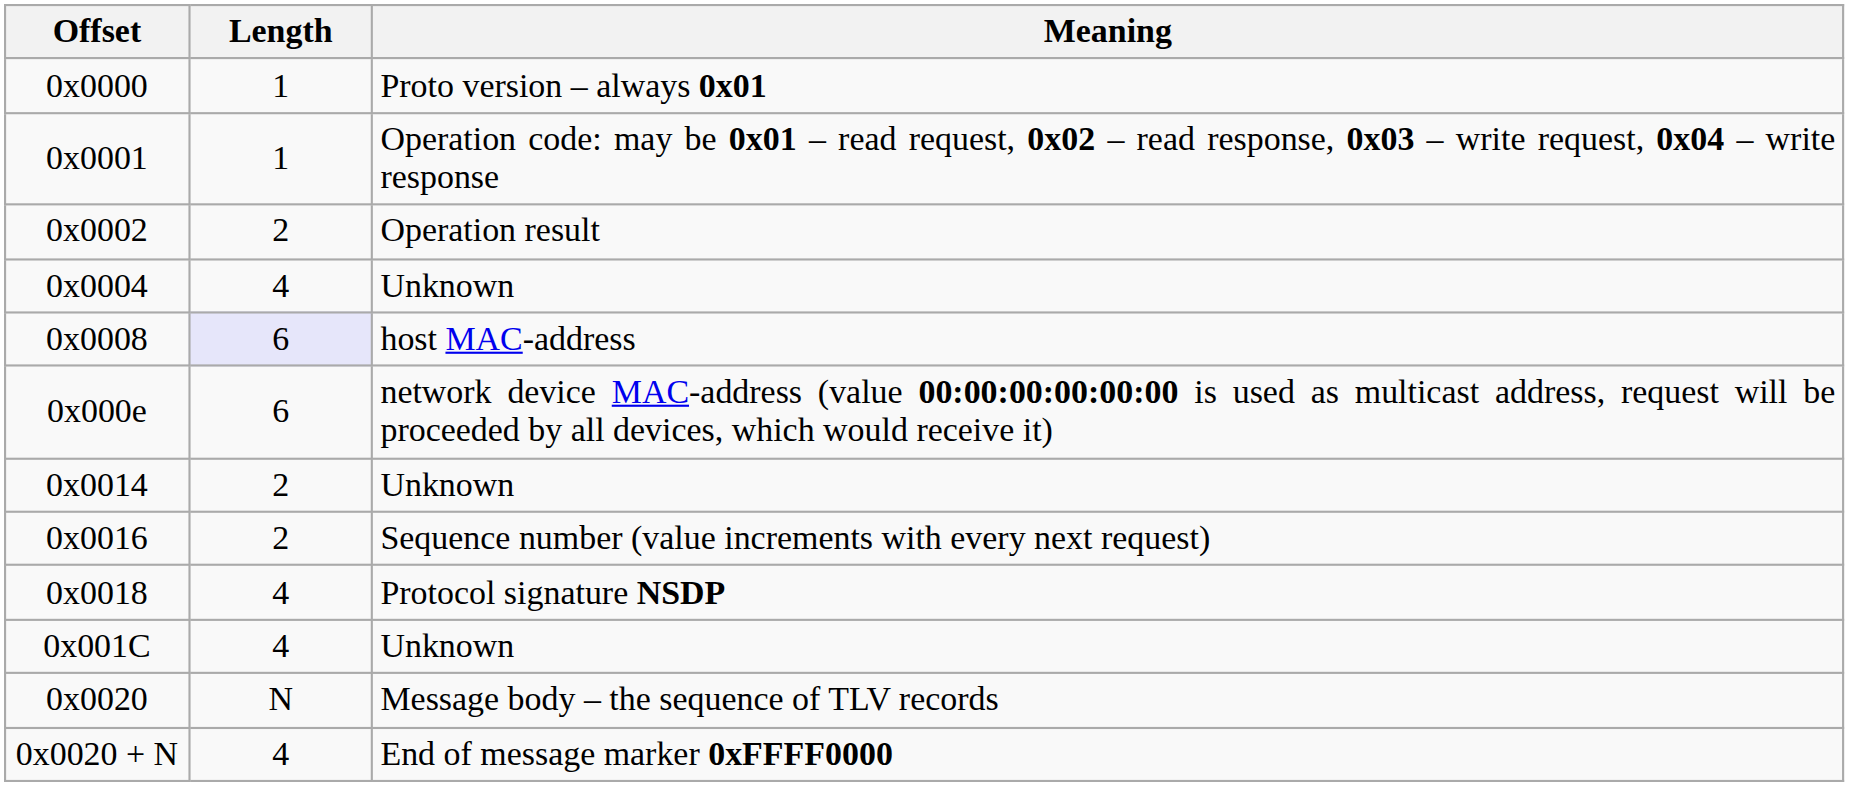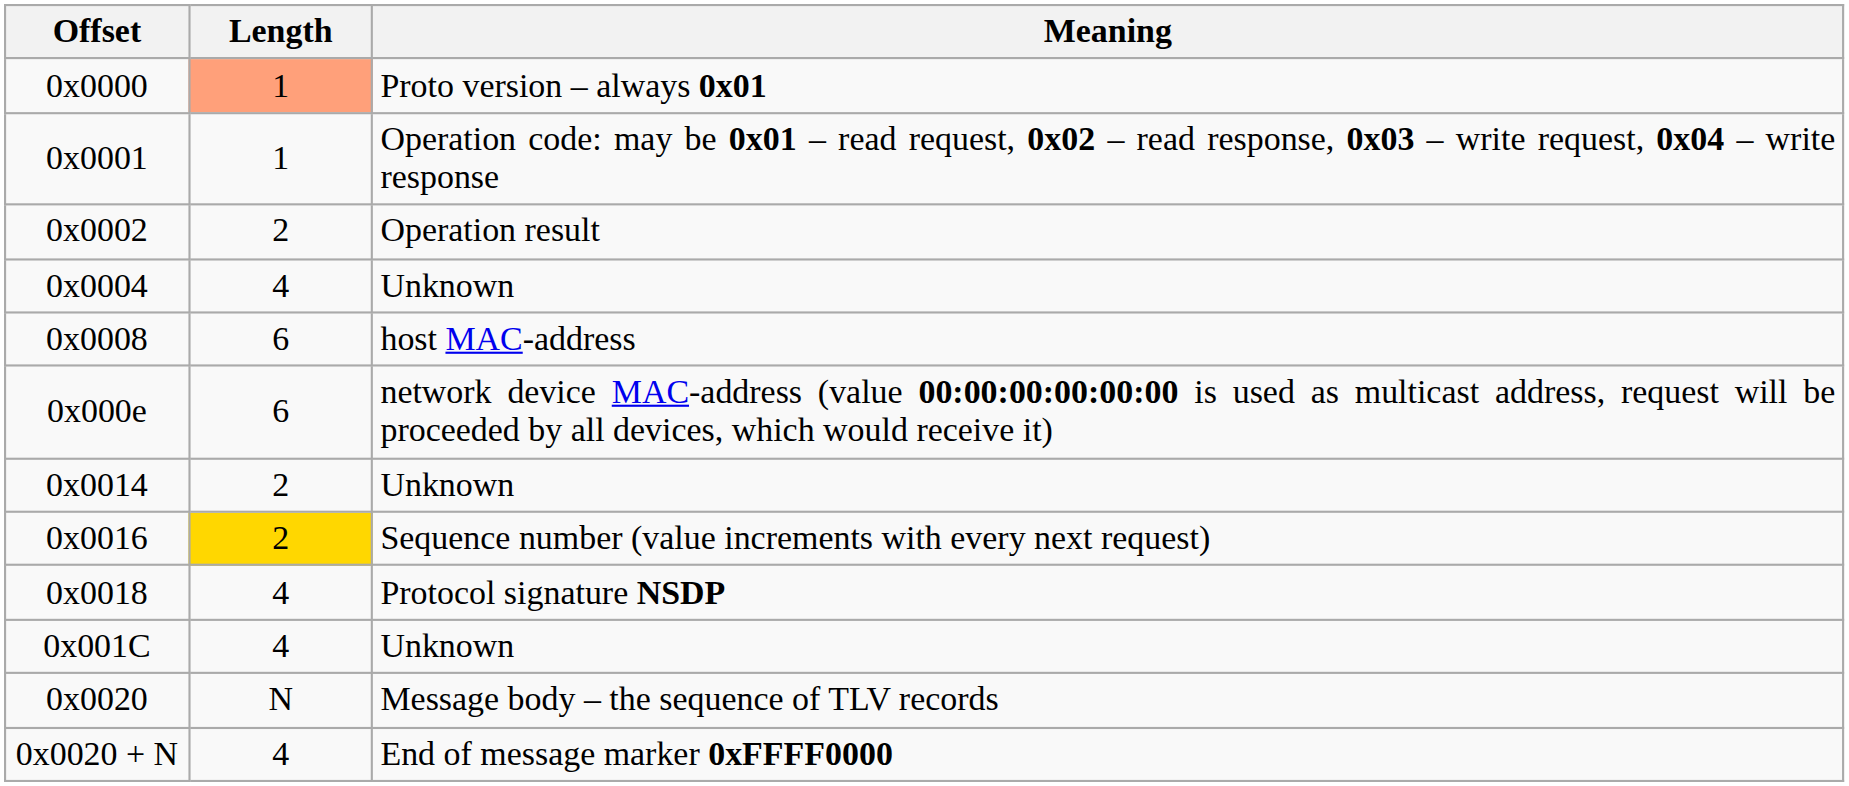0x0000 | Length: no background -> lightsalmon background
0x0008 | Length: lavender background -> no background
0x0016 | Length: no background -> gold background
